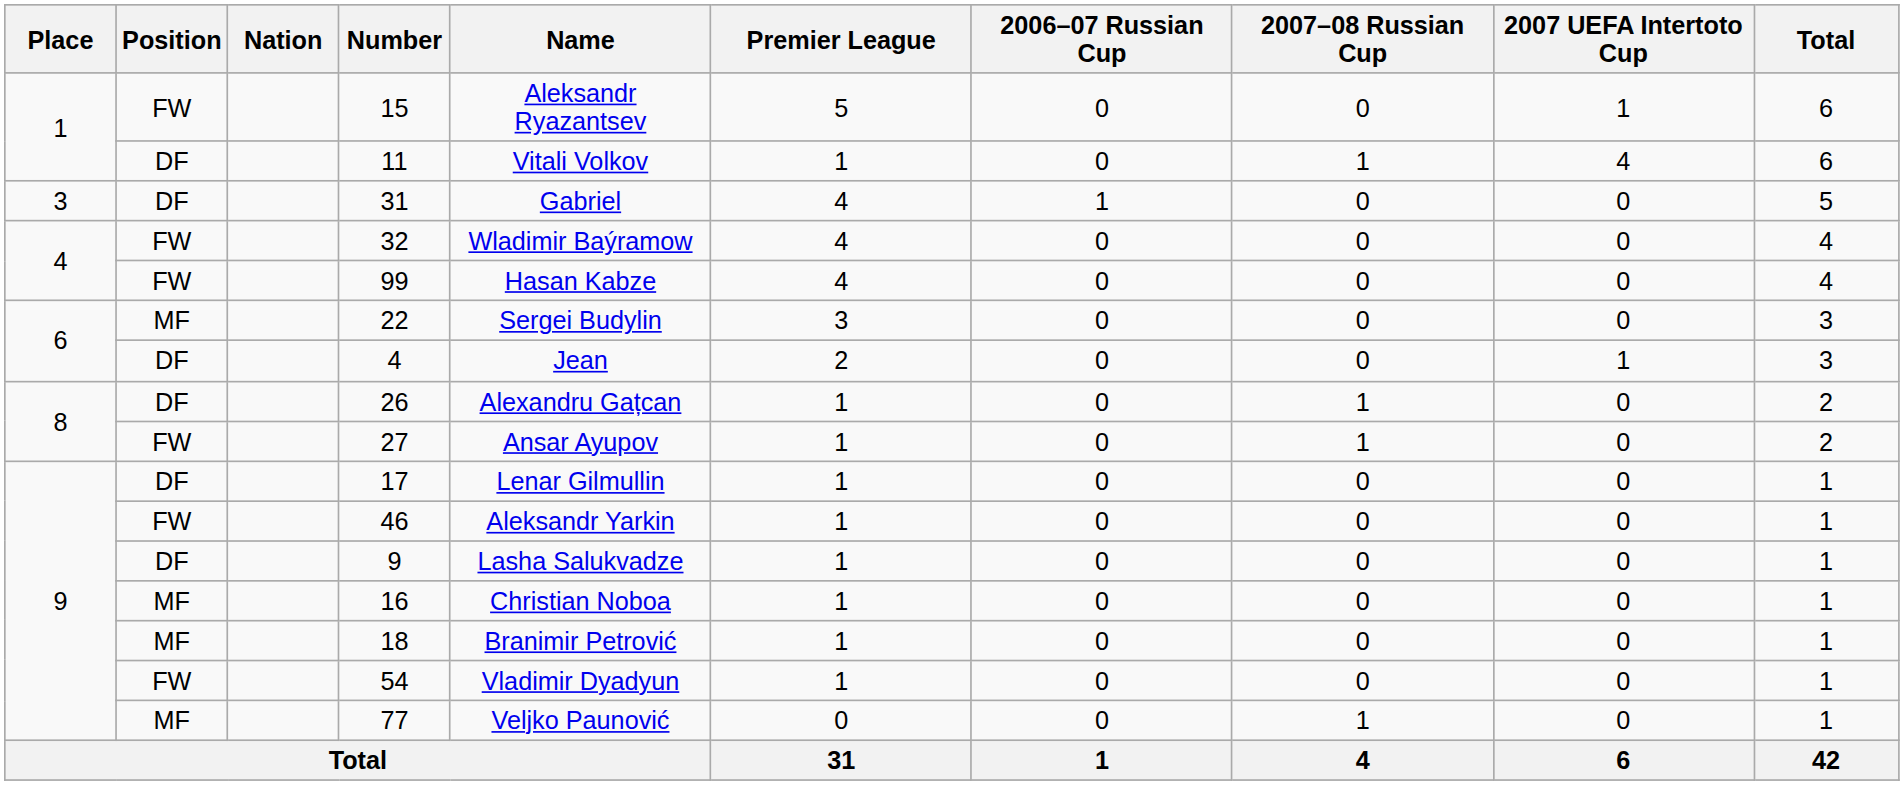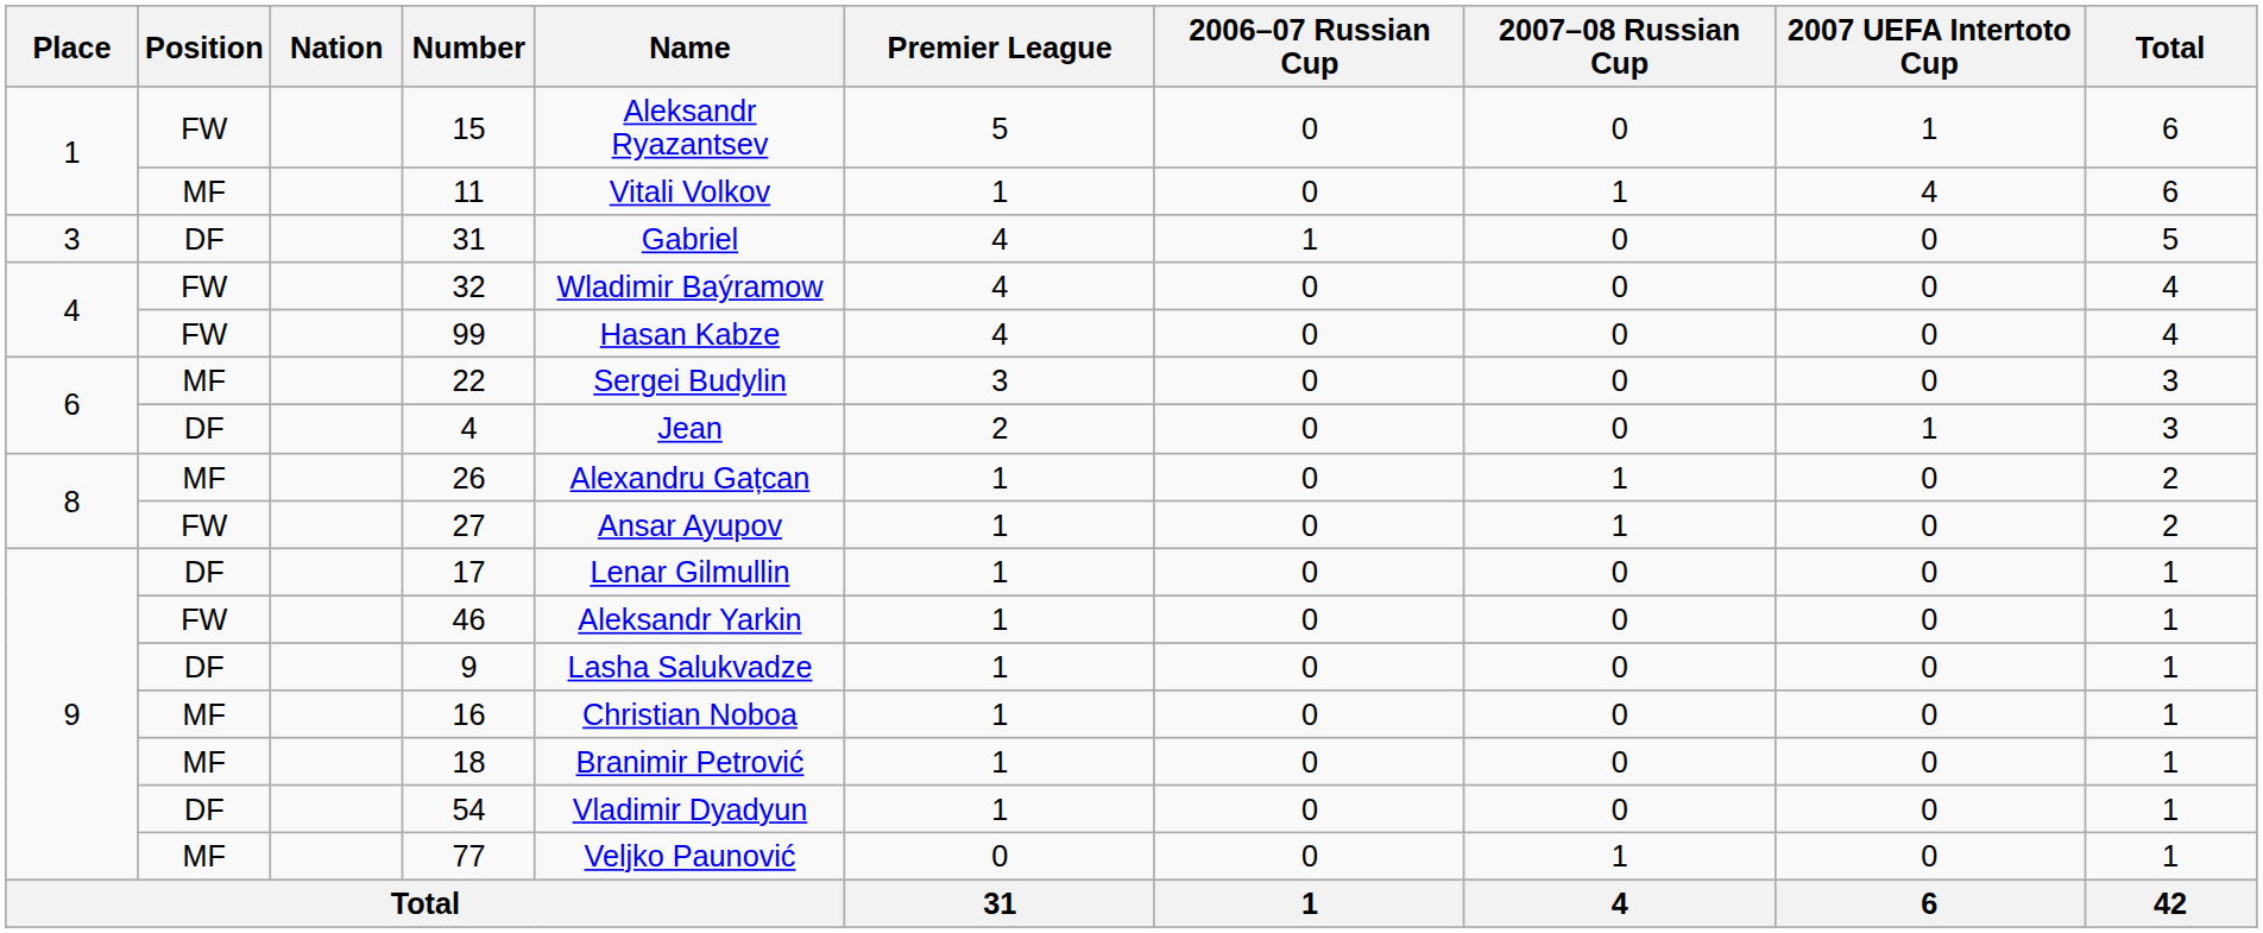11 | Position: DF -> MF
26 | Position: DF -> MF
54 | Position: FW -> DF
